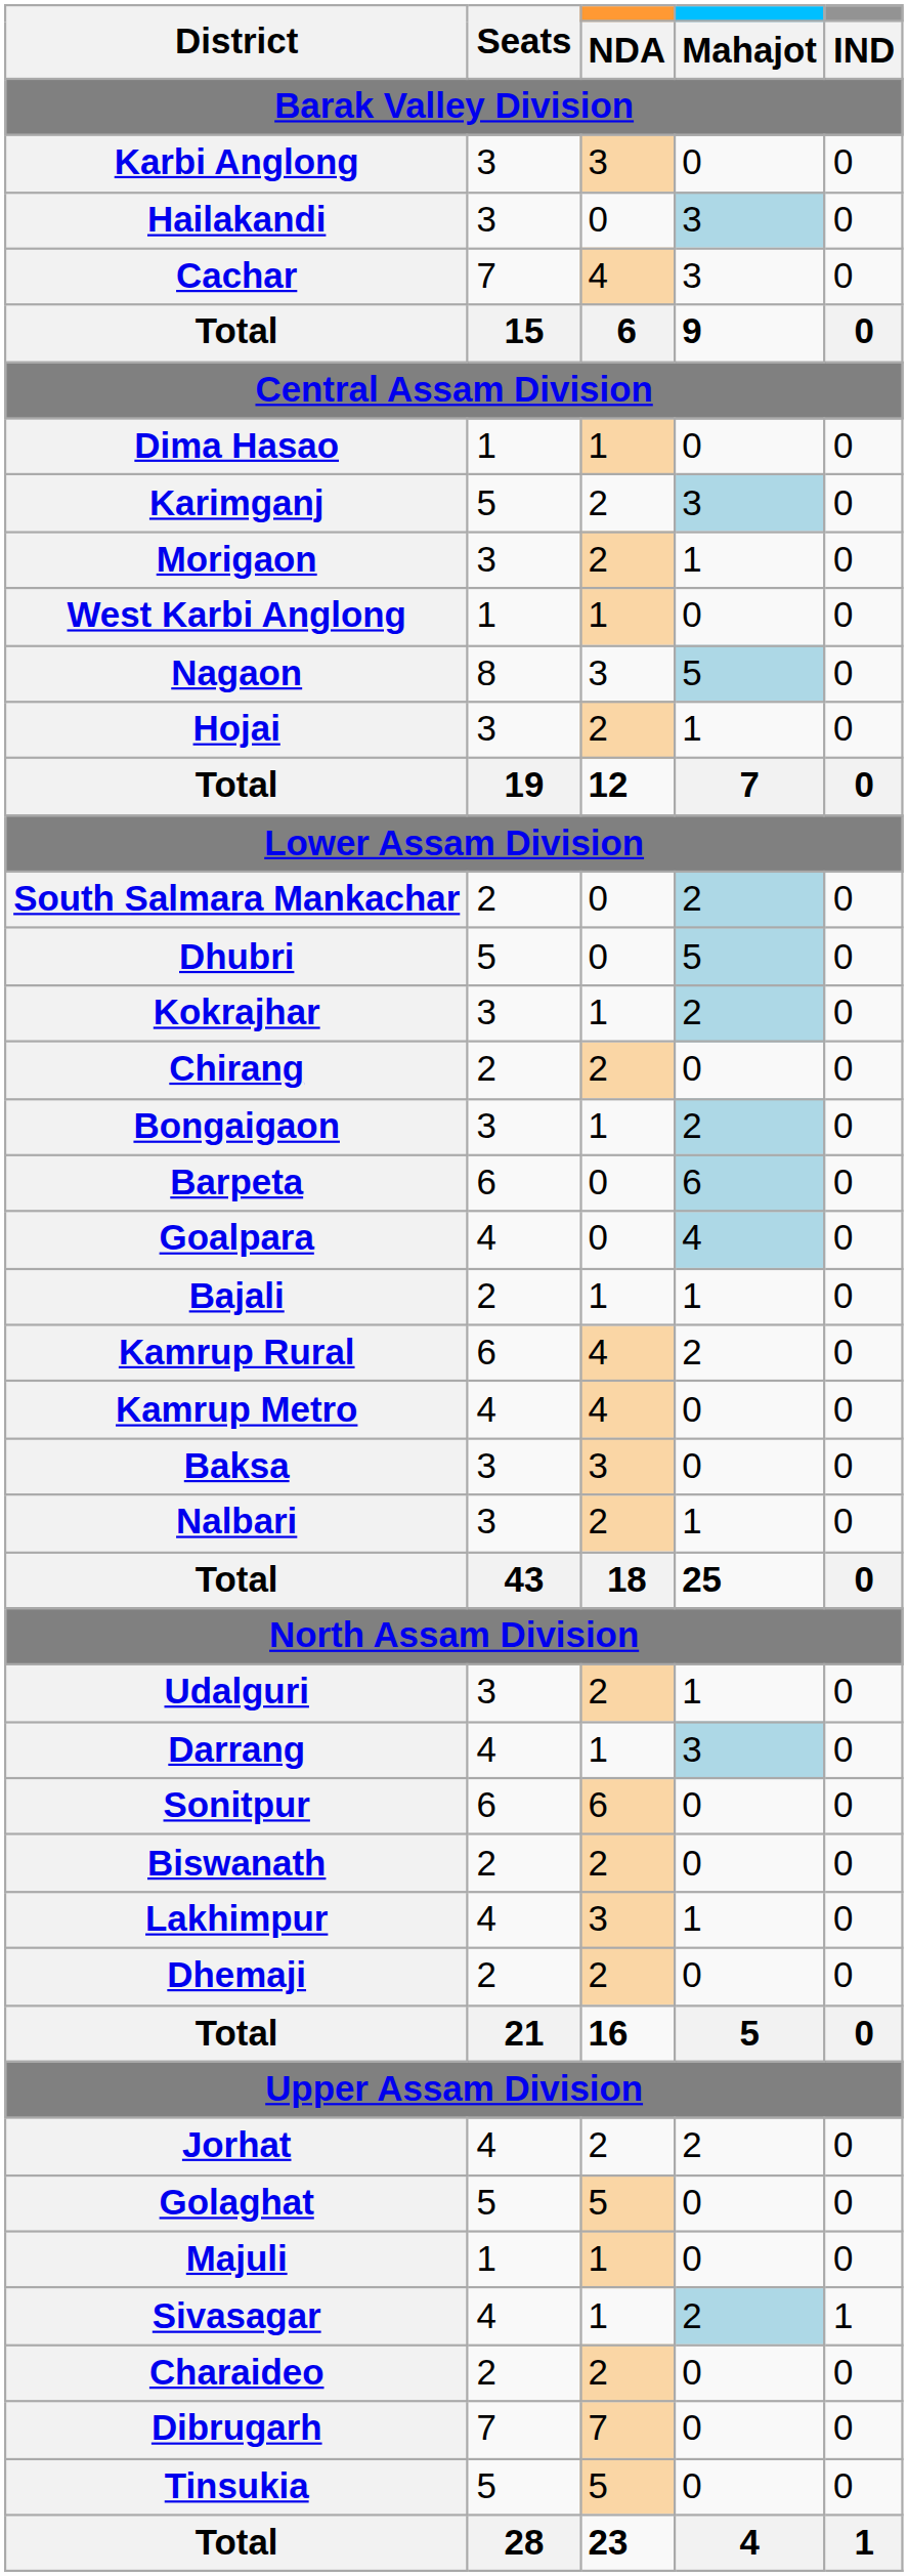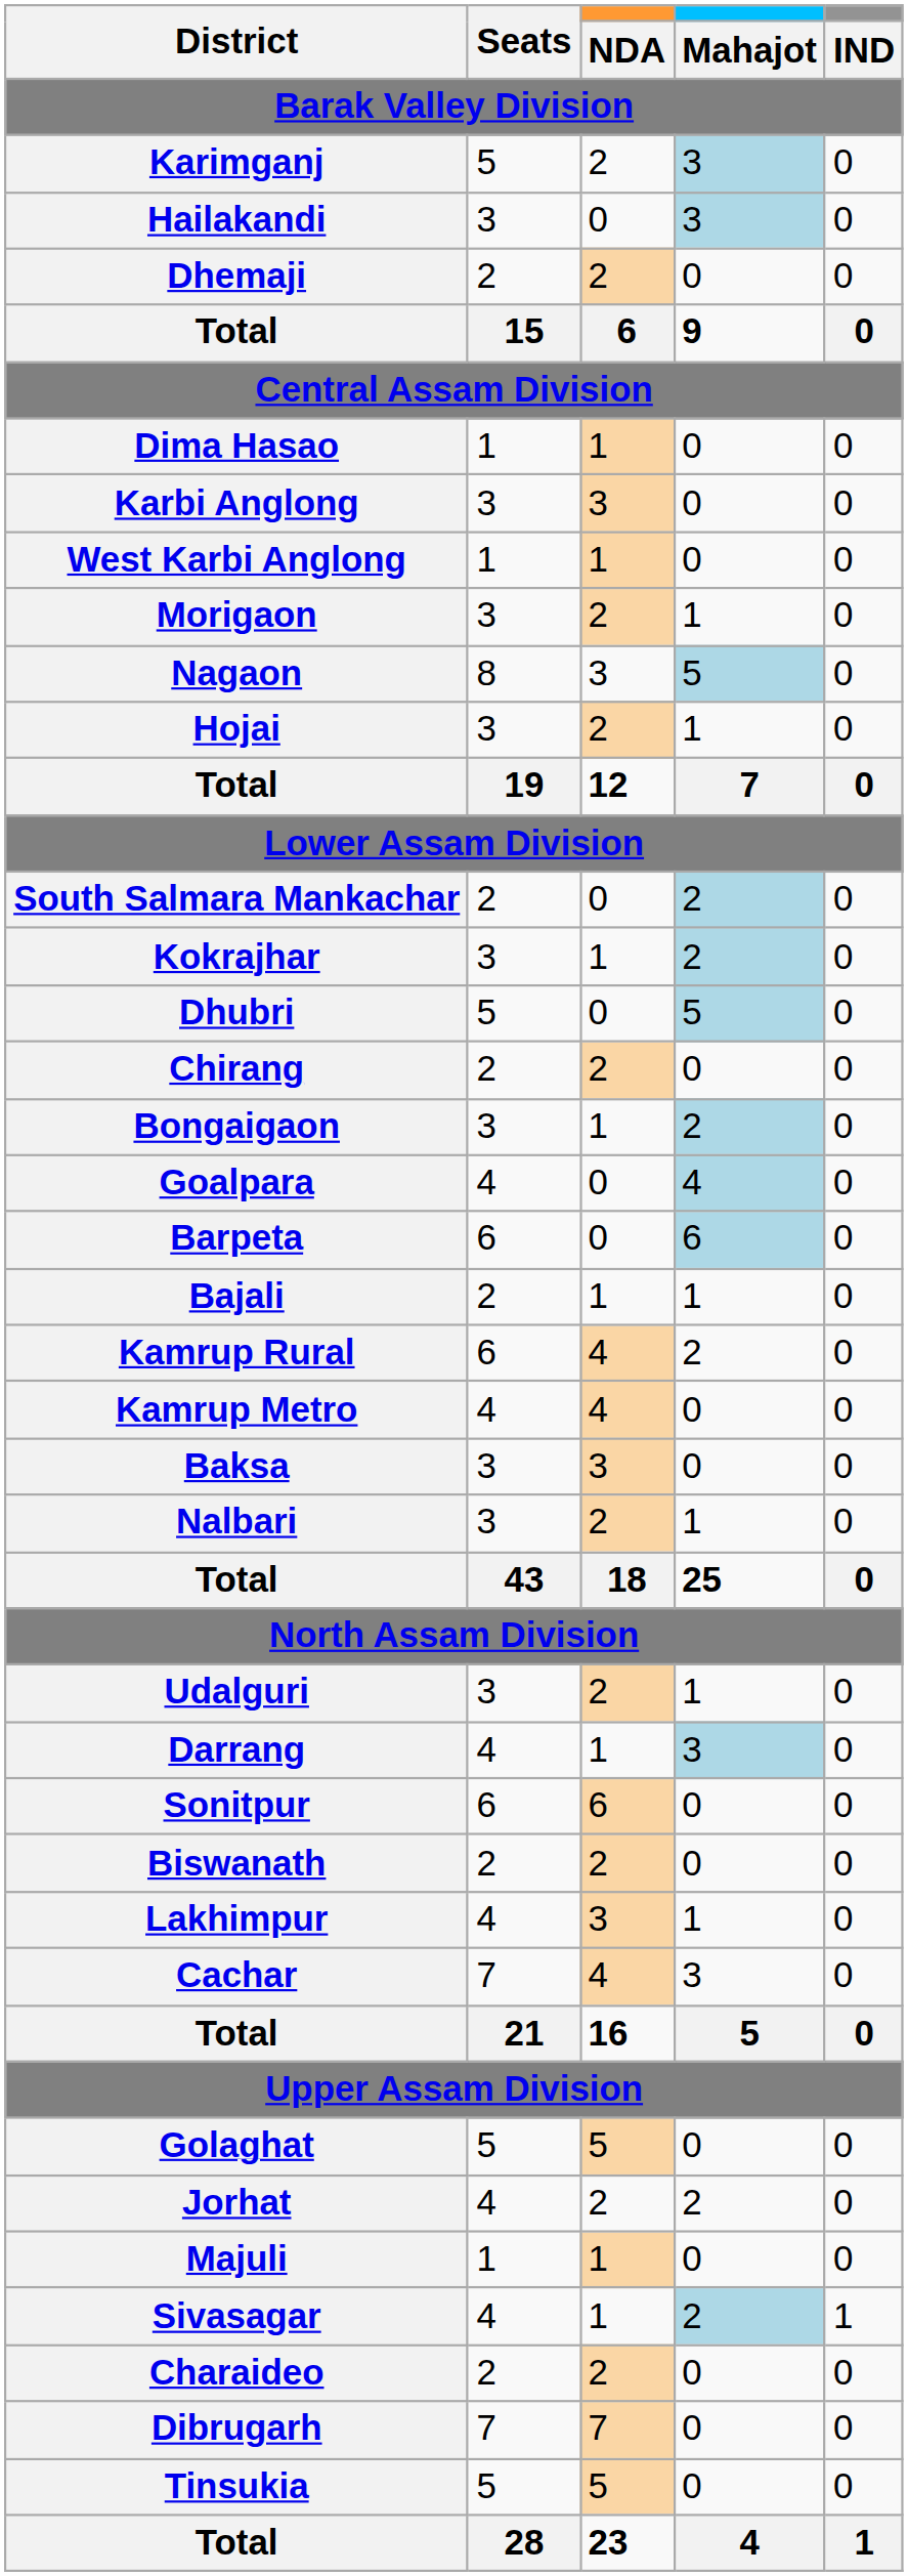rows swapped: Karimganj <-> Karbi Anglong
rows swapped: Cachar <-> Dhemaji
rows swapped: West Karbi Anglong <-> Morigaon
rows swapped: Dhubri <-> Kokrajhar
rows swapped: Goalpara <-> Barpeta
rows swapped: Golaghat <-> Jorhat
